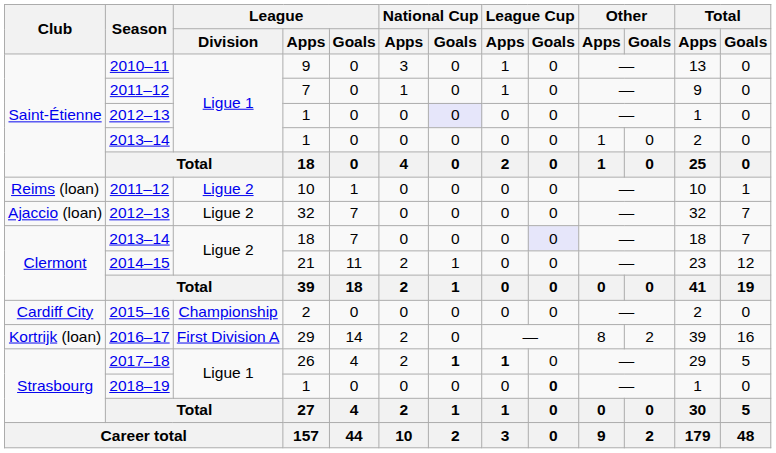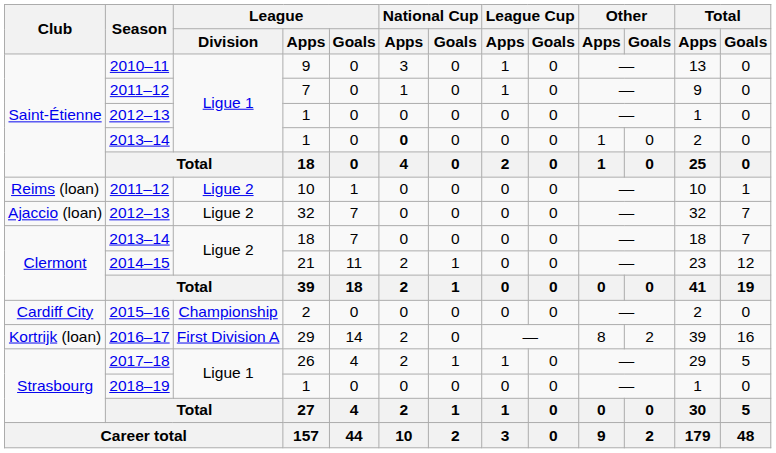2012–13 / 1 | National Cup / Goals: lavender background -> no background
2013–14 / 1 | National Cup / Apps: normal -> bold
2013–14 / 18 | League Cup / Goals: lavender background -> no background
26 | National Cup / Goals: bold -> normal
26 | League Cup / Apps: bold -> normal
2018–19 / 1 | League Cup / Goals: bold -> normal
